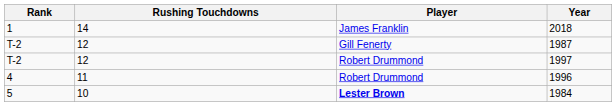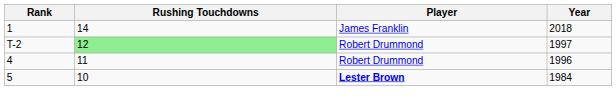- row: T-2 | 12 | Gill Fenerty | 1987
1997 | Rushing Touchdowns: no background -> lightgreen background
